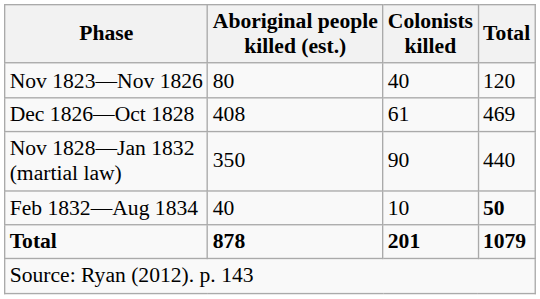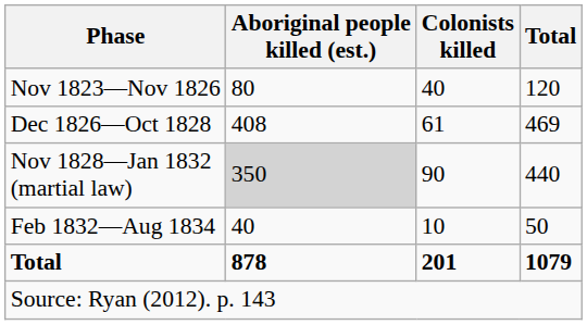Nov 1828—Jan 1832 (martial law) | Aboriginal people killed (est.): no background -> lightgrey background
Feb 1832—Aug 1834 | Total: bold -> normal
